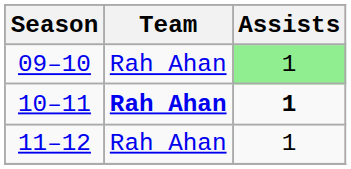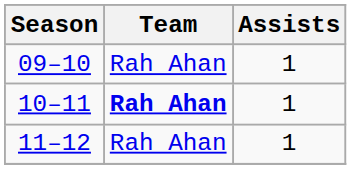09–10 | Assists: lightgreen background -> no background
10–11 | Assists: bold -> normal
